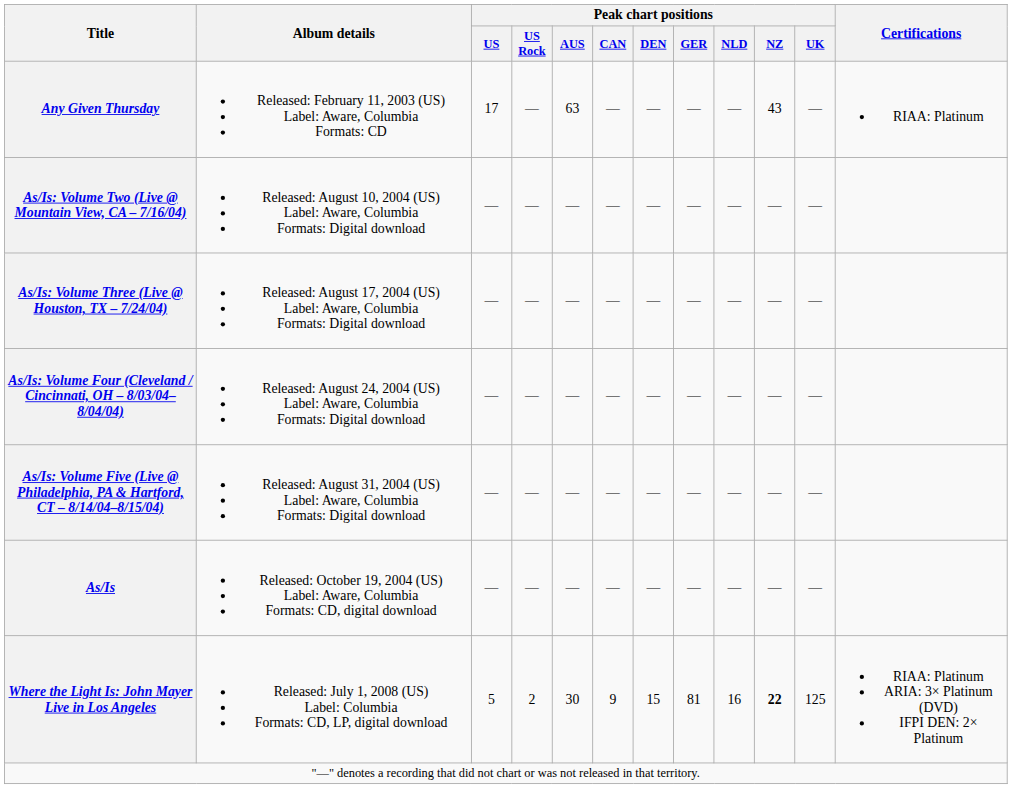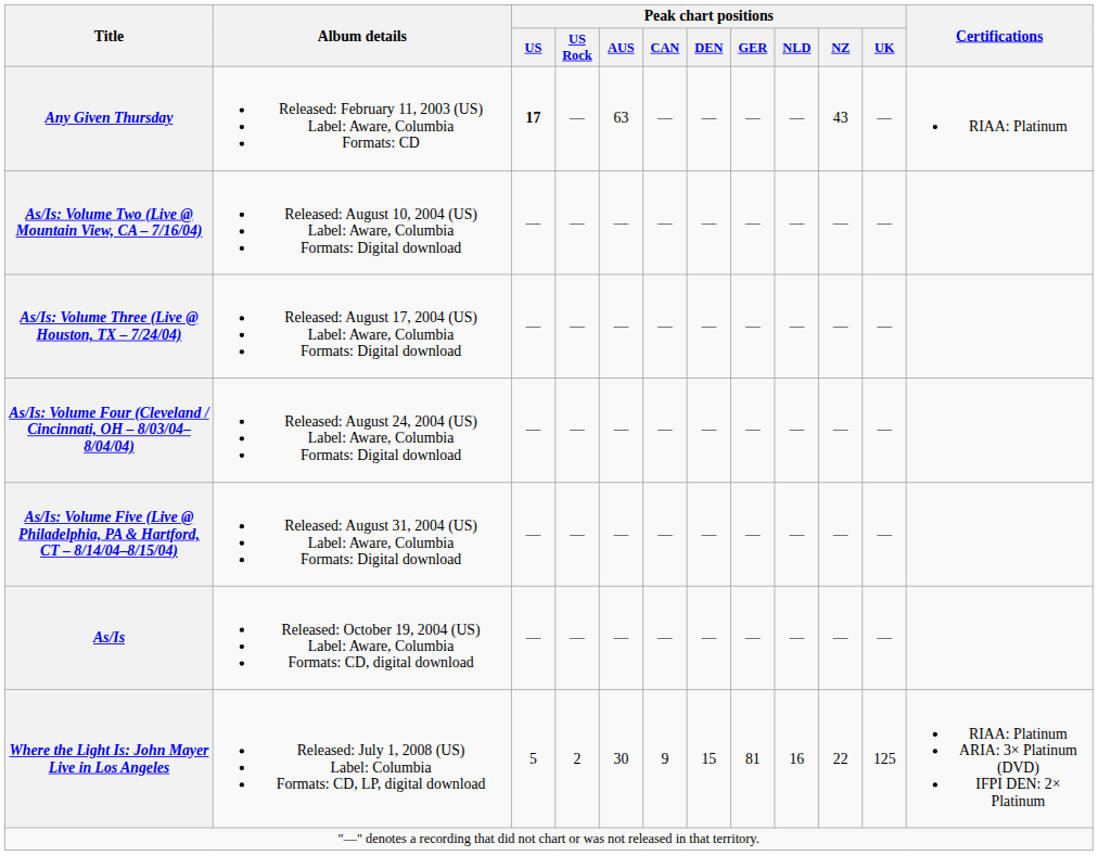Any Given Thursday | Peak chart positions / US: normal -> bold
Where the Light Is: John Mayer Live in Los Angeles | Peak chart positions / NZ: bold -> normal
